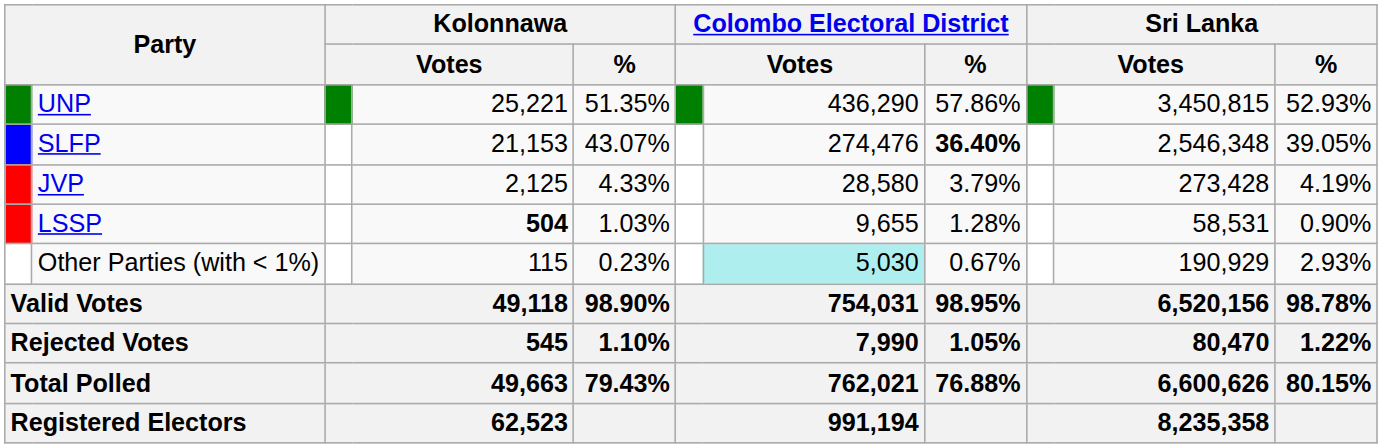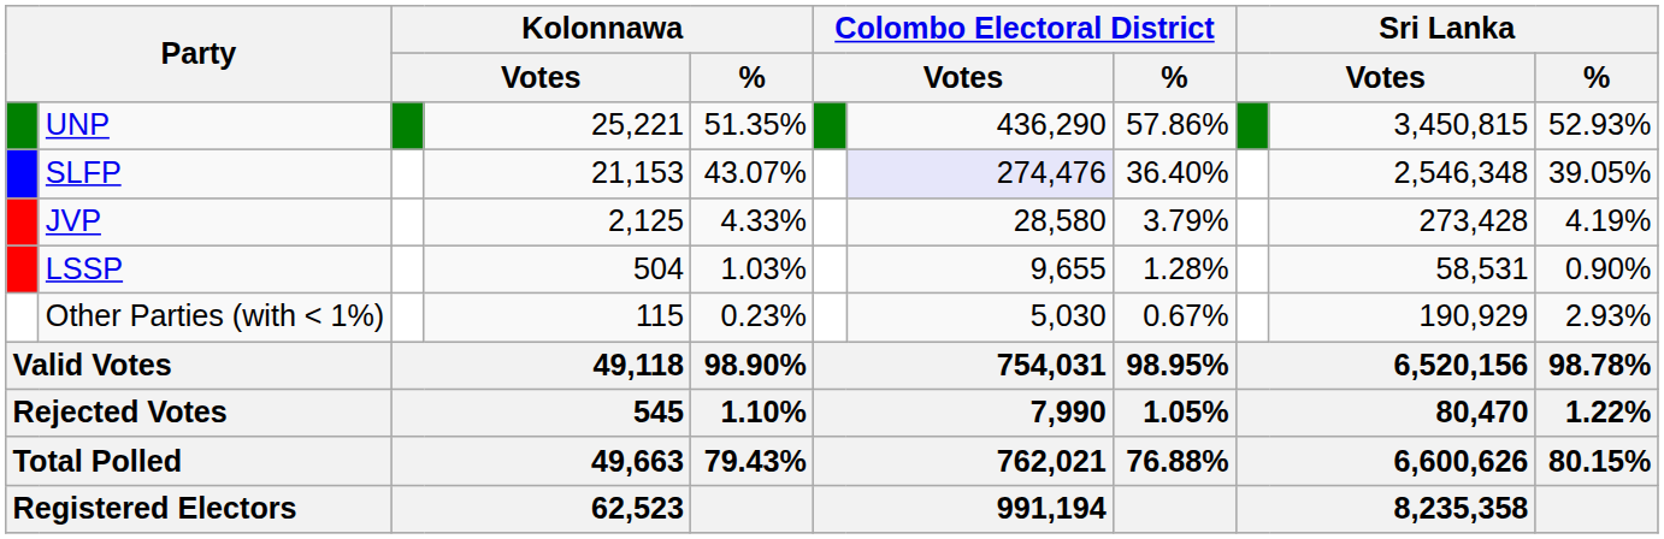SLFP | column 7: no background -> lavender background
SLFP | Colombo Electoral District / %: bold -> normal
LSSP | column 4: bold -> normal
Other Parties (with < 1%) | column 7: paleturquoise background -> no background
